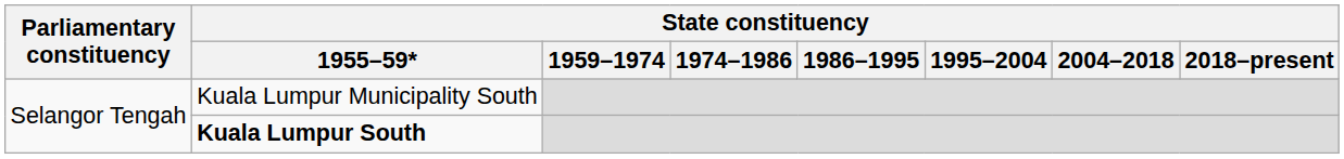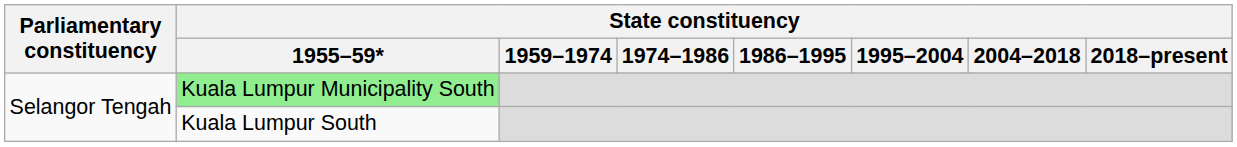Kuala Lumpur Municipality South | State constituency / 1955–59*: no background -> lightgreen background
Kuala Lumpur South | State constituency / 1955–59*: bold -> normal
